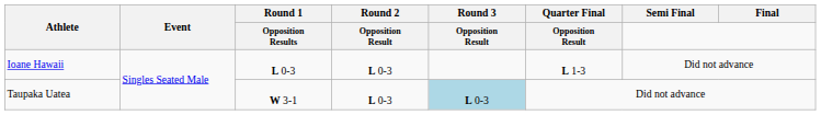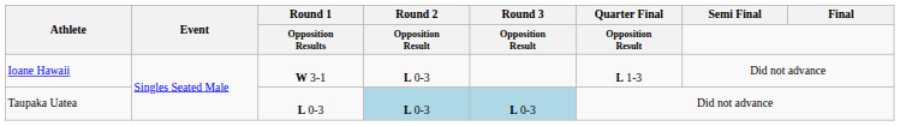Ioane Hawaii | Round 1 / Opposition Results: L 0-3 -> W 3-1
Taupaka Uatea | Round 1 / Opposition Results: W 3-1 -> L 0-3
Taupaka Uatea | Round 2 / Opposition Result: no background -> lightblue background
